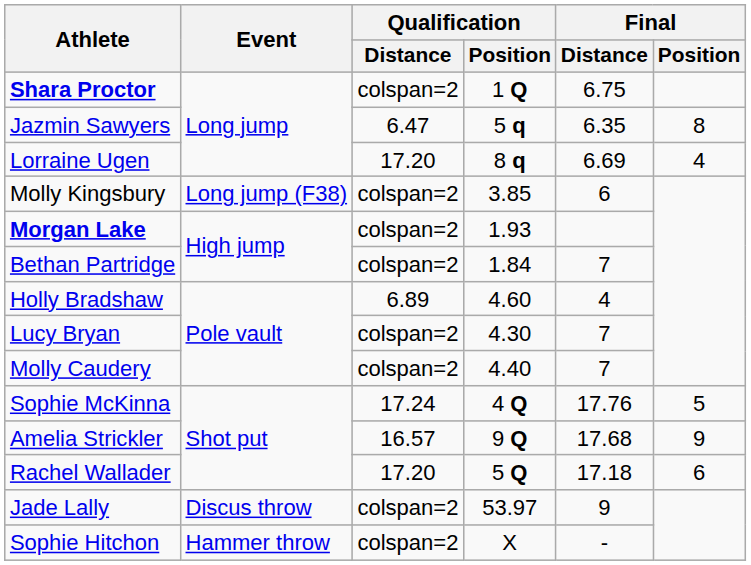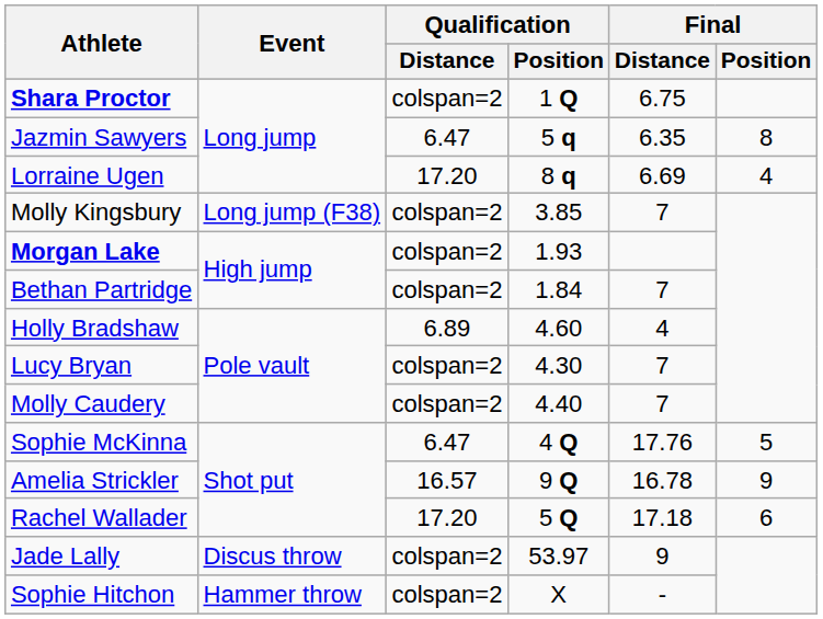Molly Kingsbury | Final / Distance: 6 -> 7
Sophie McKinna | Qualification / Distance: 17.24 -> 6.47
Amelia Strickler | Final / Distance: 17.68 -> 16.78
